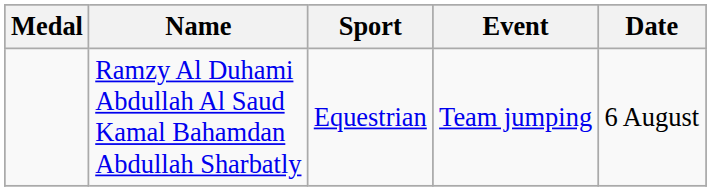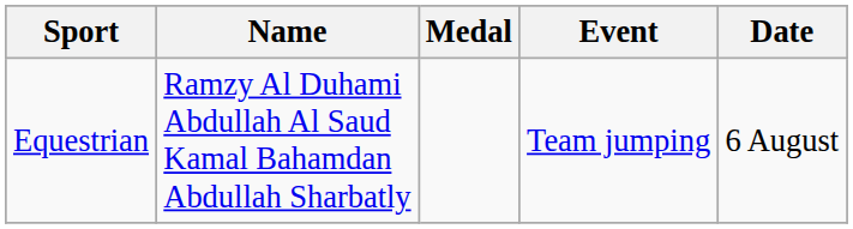columns swapped: Medal <-> Sport
